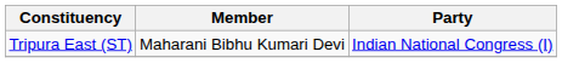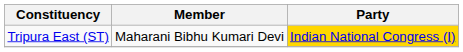Tripura East (ST) | Party: no background -> gold background
